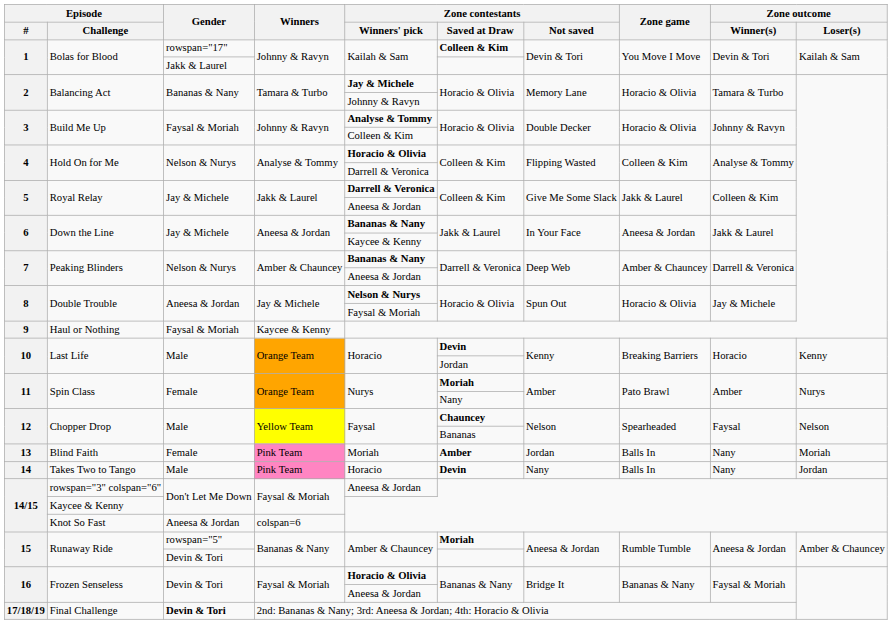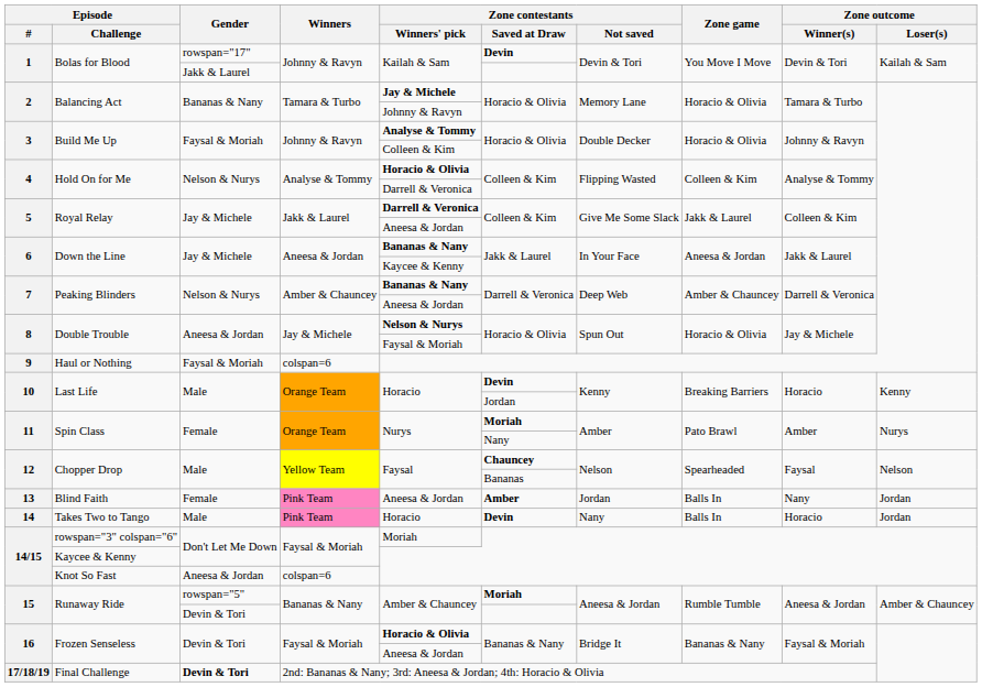Bolas for Blood / rowspan="17" | Zone contestants / Saved at Draw: Colleen & Kim -> Devin
Haul or Nothing | Winners: Kaycee & Kenny -> colspan=6
Blind Faith | Zone contestants / Winners' pick: Moriah -> Aneesa & Jordan
Blind Faith | Zone outcome / Loser(s): Moriah -> Jordan
Takes Two to Tango | Zone outcome / Winner(s): Nany -> Horacio
rowspan="3" colspan="6" | Zone contestants / Winners' pick: Aneesa & Jordan -> Moriah
